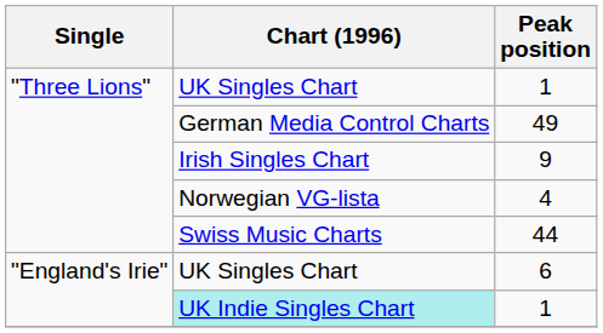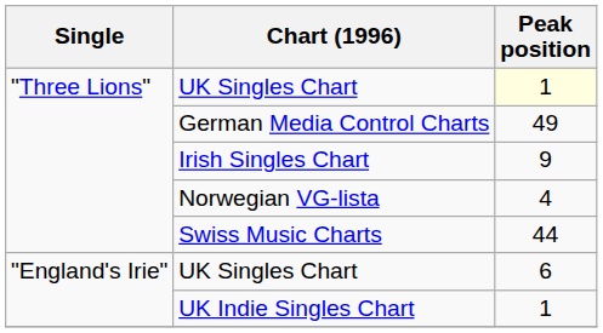UK Singles Chart / 1 | Peak position: no background -> lightyellow background
UK Indie Singles Chart | Chart (1996): paleturquoise background -> no background
